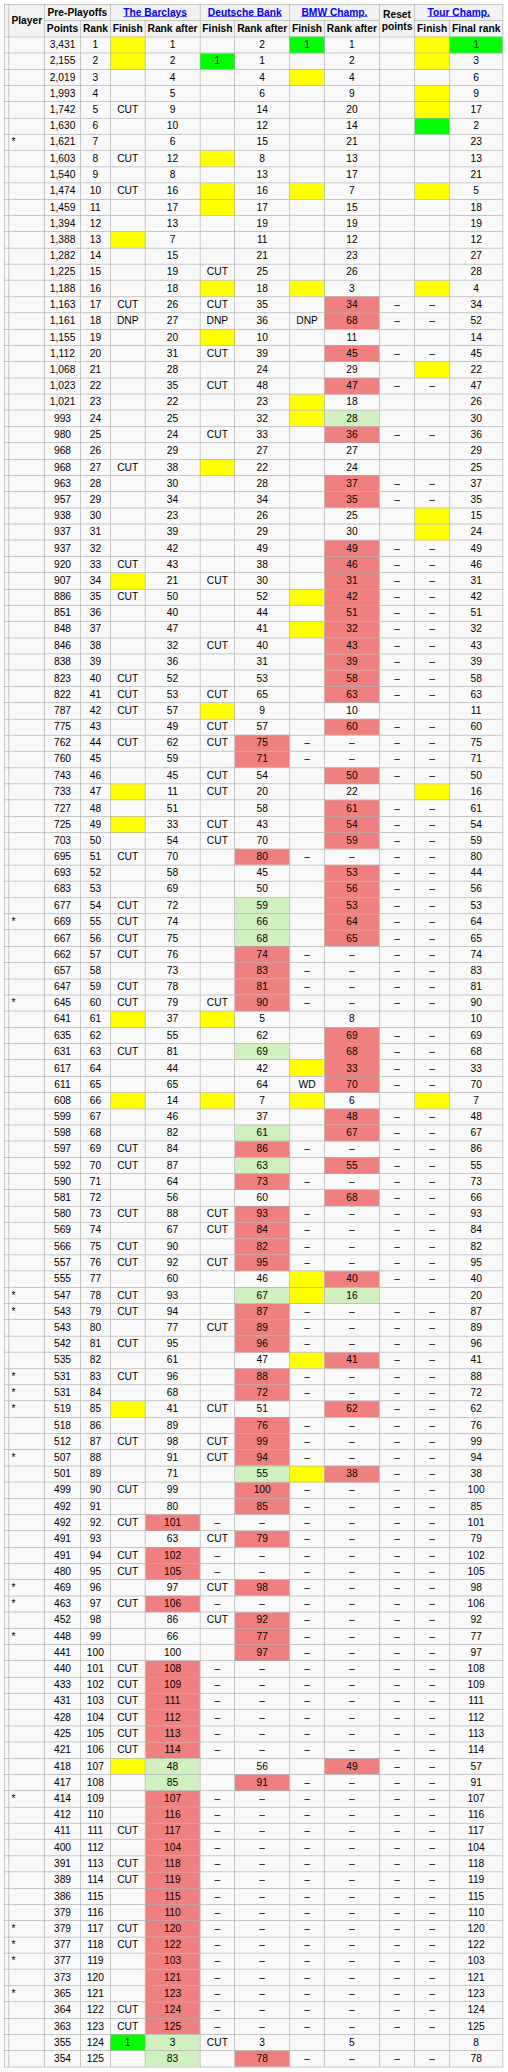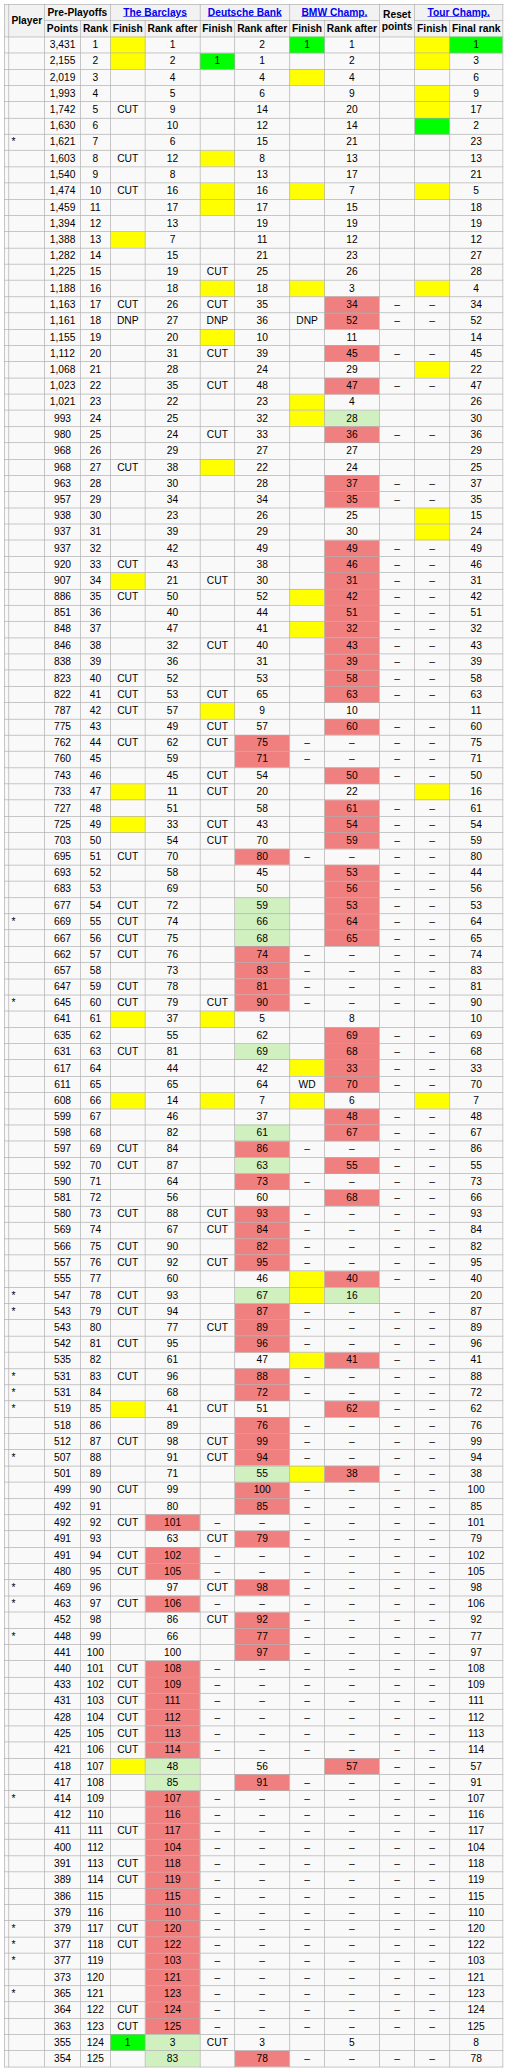row 20 | BMW Champ. / Rank after: 68 -> 52
row 25 | BMW Champ. / Rank after: 18 -> 4
row 109 | BMW Champ. / Rank after: 49 -> 57
